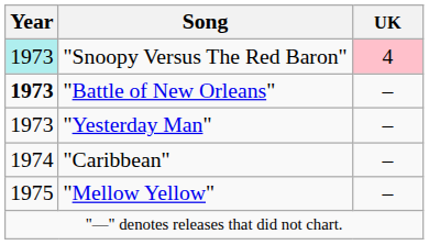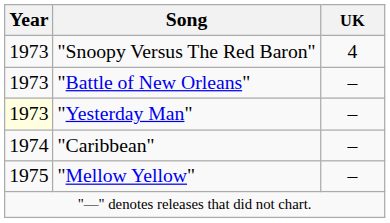"Snoopy Versus The Red Baron" | Year: paleturquoise background -> no background
"Snoopy Versus The Red Baron" | UK: pink background -> no background
"Battle of New Orleans" | Year: bold -> normal
"Yesterday Man" | Year: no background -> lightyellow background
